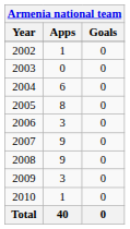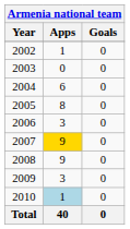2007 | Apps: no background -> gold background
2010 | Apps: no background -> lightblue background
